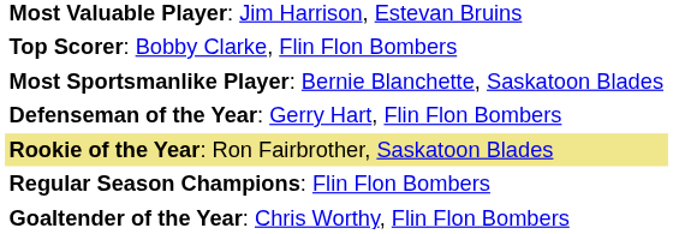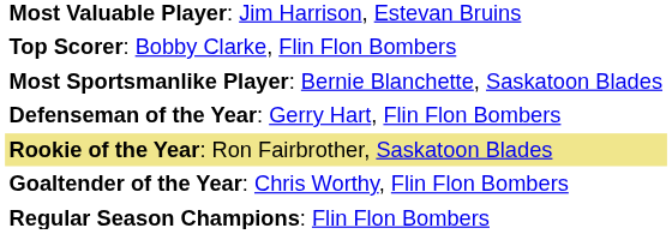row 6 | column 1: Regular Season Champions: Flin Flon Bombers -> Goaltender of the Year: Chris Worthy, Flin Flon Bombers
row 7 | column 1: Goaltender of the Year: Chris Worthy, Flin Flon Bombers -> Regular Season Champions: Flin Flon Bombers
